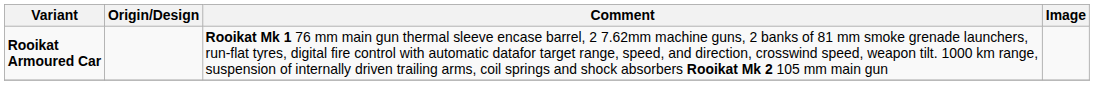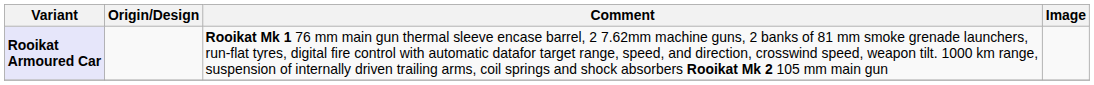Rooikat Armoured Car | Variant: no background -> lavender background
